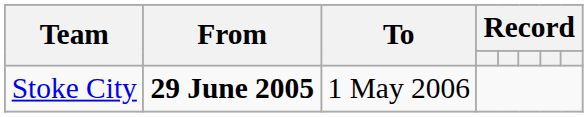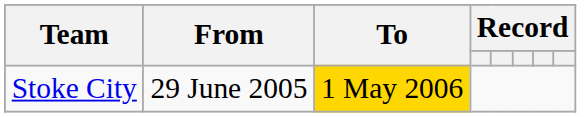Stoke City | From: bold -> normal
Stoke City | To: no background -> gold background
